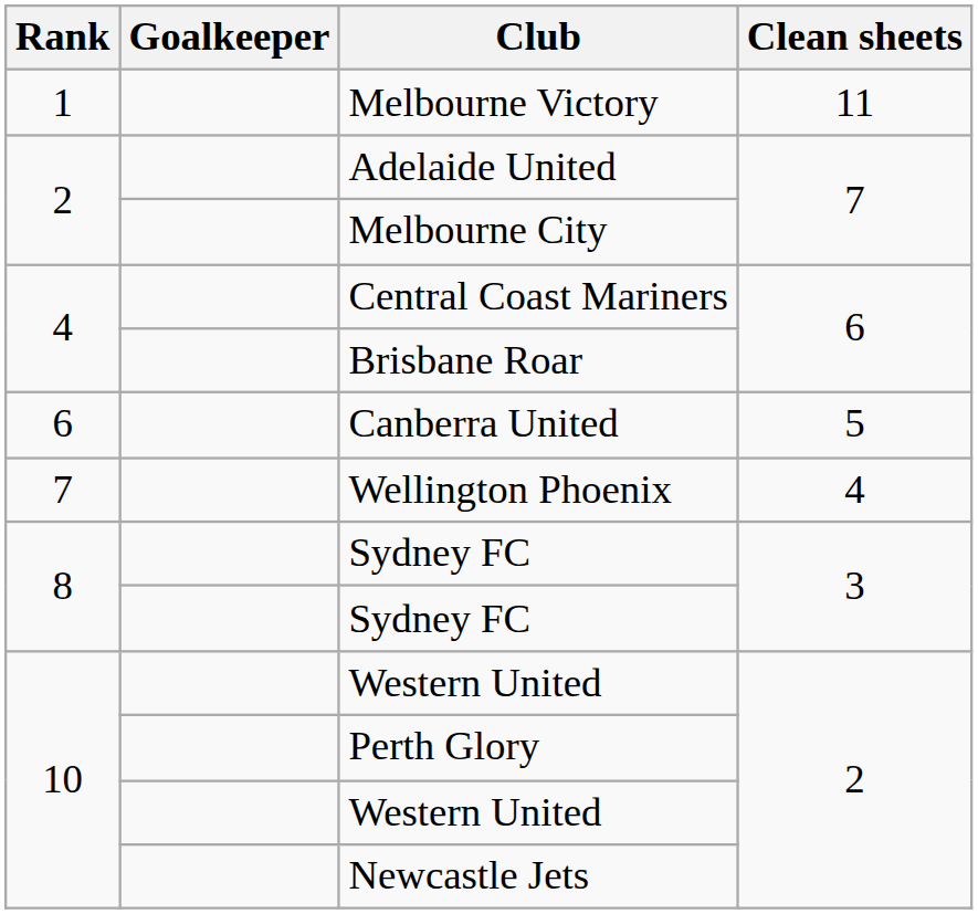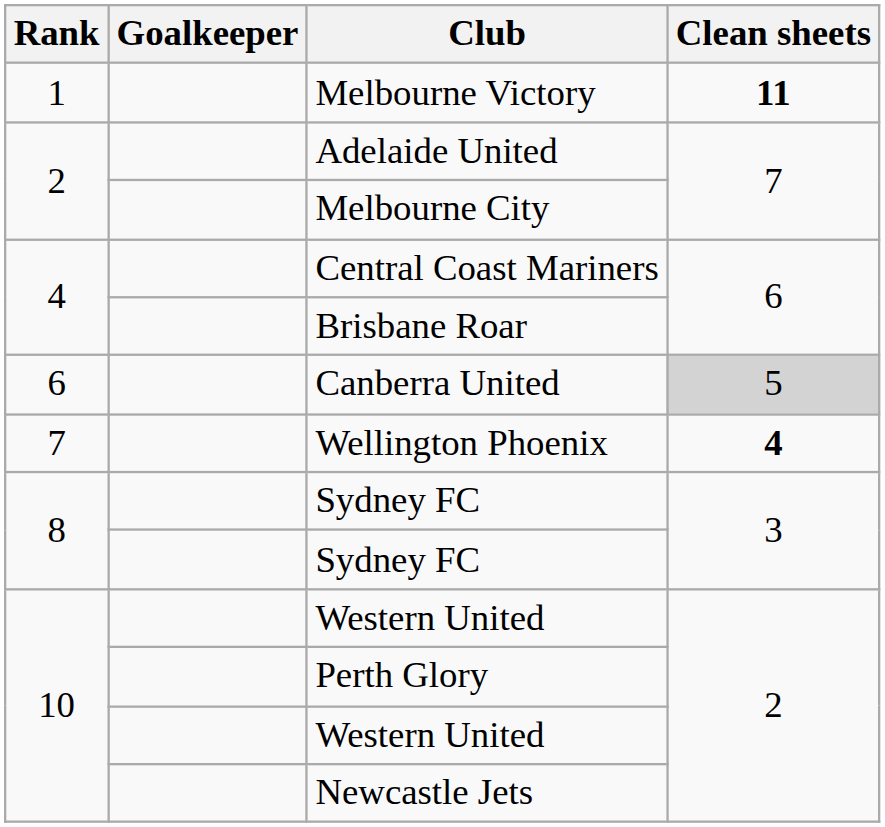Melbourne Victory | Clean sheets: normal -> bold
Canberra United | Clean sheets: no background -> lightgrey background
Wellington Phoenix | Clean sheets: normal -> bold
